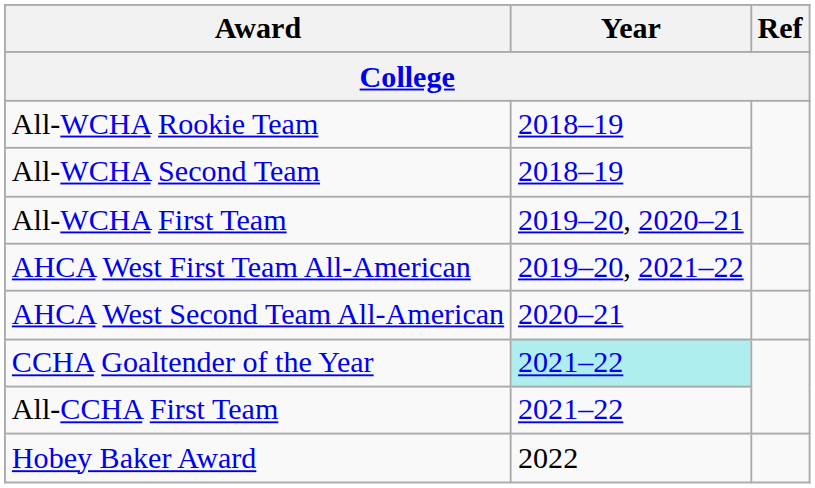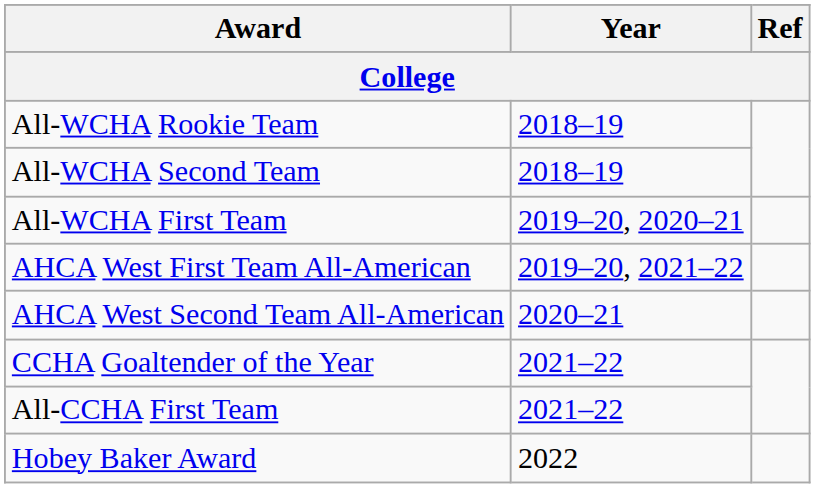CCHA Goaltender of the Year | Year: paleturquoise background -> no background
